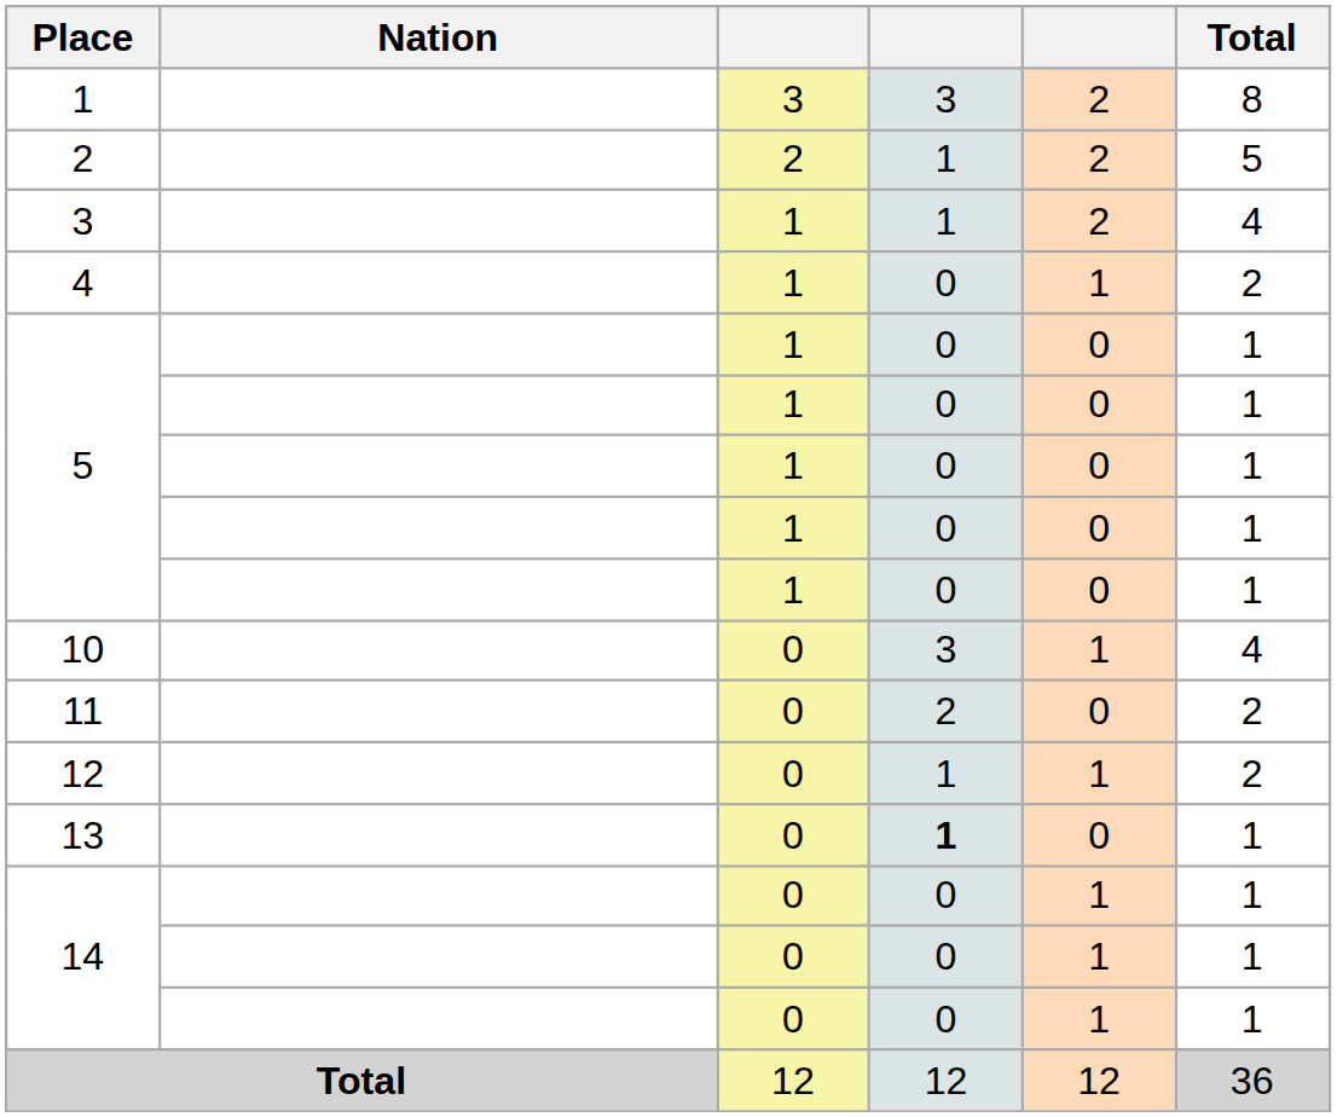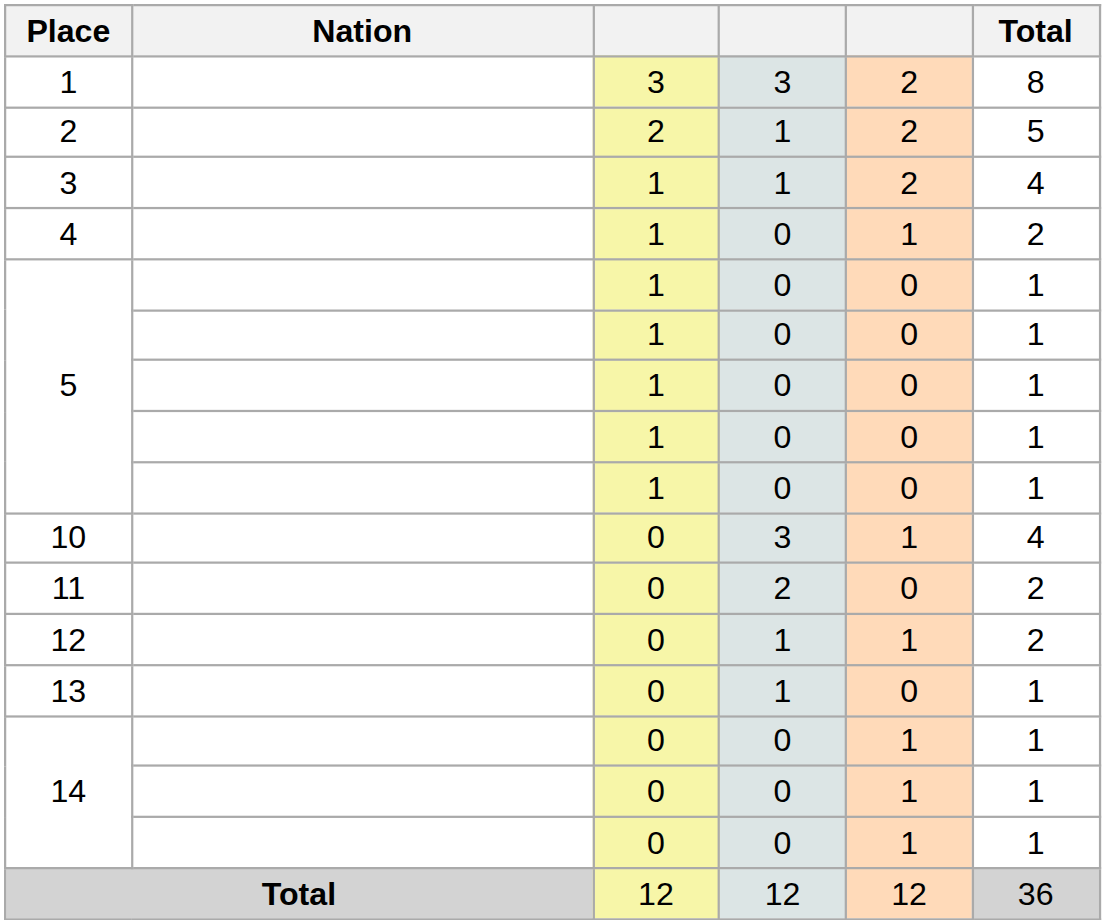13 | column 4: bold -> normal
